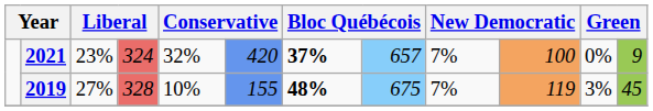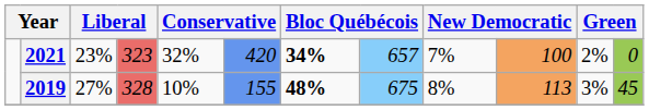2021 | column 4: 324 -> 323
2021 | column 7: 37% -> 34%
2021 | column 11: 0% -> 2%
2021 | column 12: 9 -> 0
2019 | column 9: 7% -> 8%
2019 | column 10: 119 -> 113
